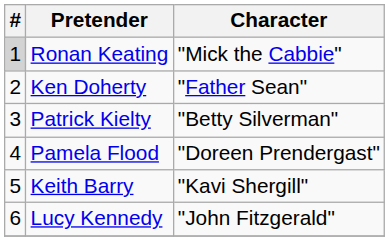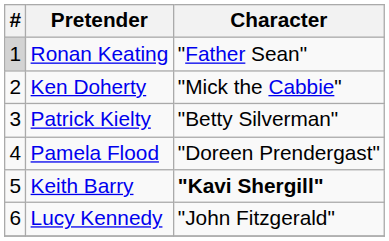Ronan Keating | Character: "Mick the Cabbie" -> "Father Sean"
Ken Doherty | Character: "Father Sean" -> "Mick the Cabbie"
Keith Barry | Character: normal -> bold
